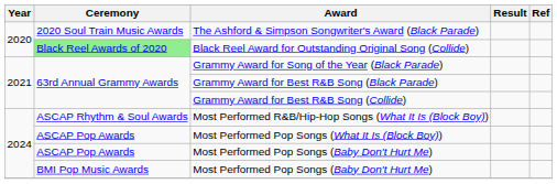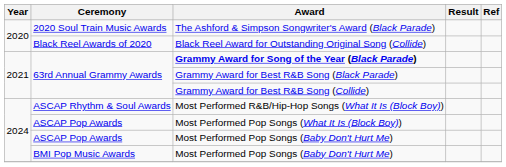Black Reel Award for Outstanding Original Song (Collide) | Ceremony: lightgreen background -> no background
Grammy Award for Song of the Year (Black Parade) | Award: normal -> bold
